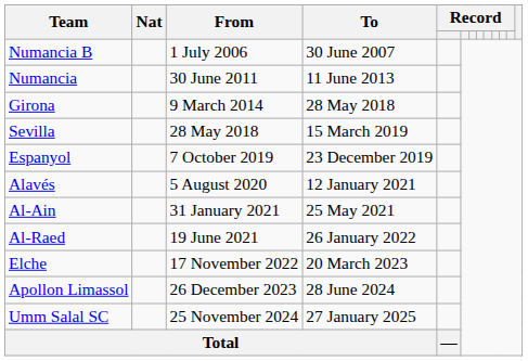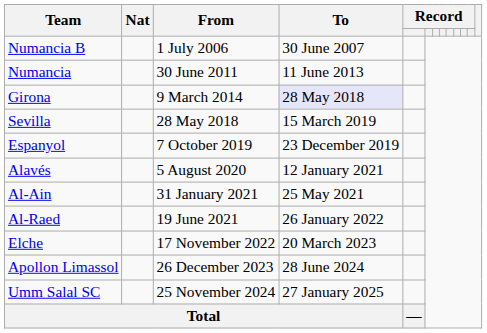Girona | To: no background -> lavender background
